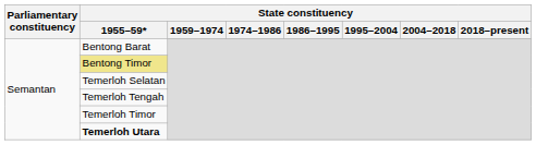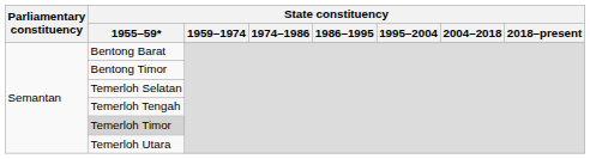Bentong Timor | State constituency / 1955–59*: khaki background -> no background
Temerloh Timor | State constituency / 1955–59*: no background -> lightgrey background
Temerloh Utara | State constituency / 1955–59*: bold -> normal
